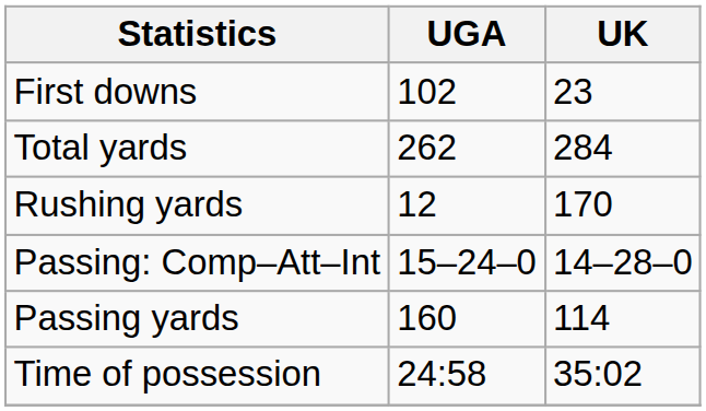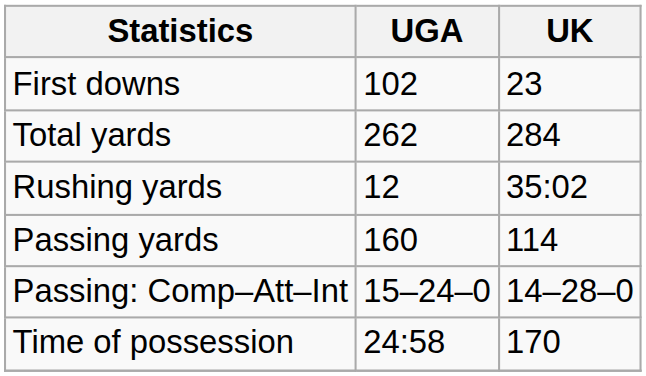Rushing yards | UK: 170 -> 35:02
rows swapped: Passing yards <-> Passing: Comp–Att–Int
Time of possession | UK: 35:02 -> 170
